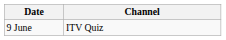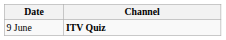9 June | Channel: normal -> bold
